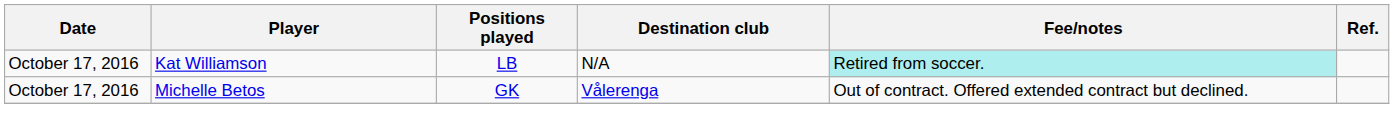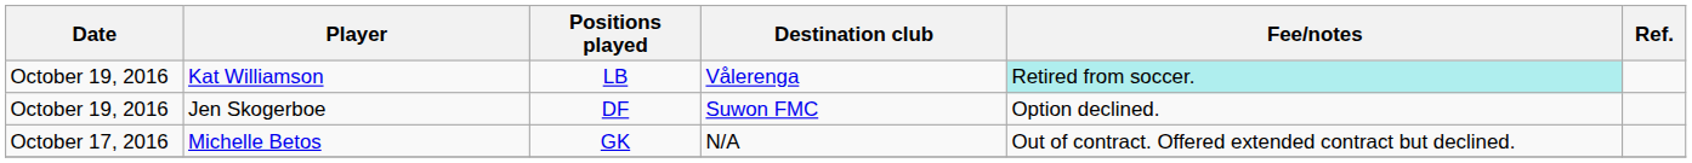Kat Williamson | Date: October 17, 2016 -> October 19, 2016
Kat Williamson | Destination club: N/A -> Vålerenga
+ row: October 19, 2016 | Jen Skogerboe | DF | Suwon FMC | Option declined.
Michelle Betos | Destination club: Vålerenga -> N/A
